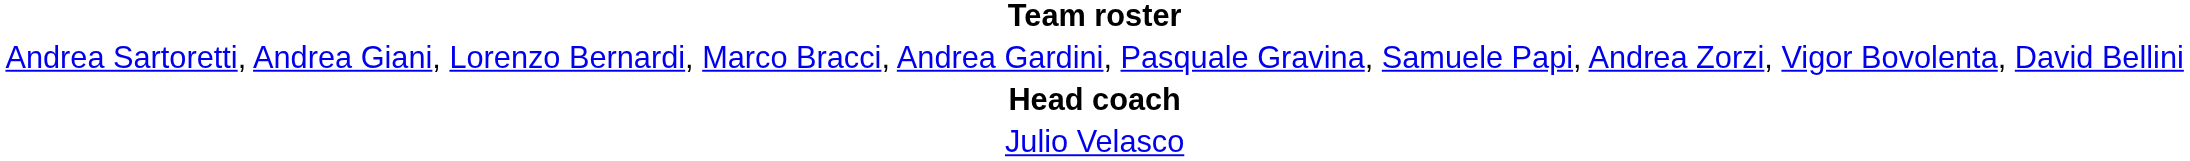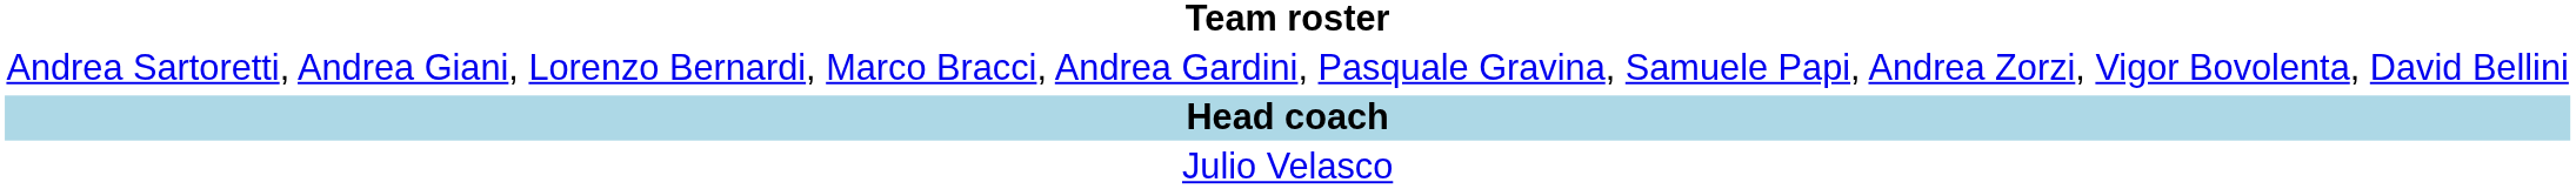row 3 | column 1: no background -> lightblue background
